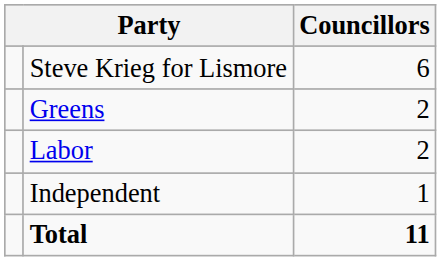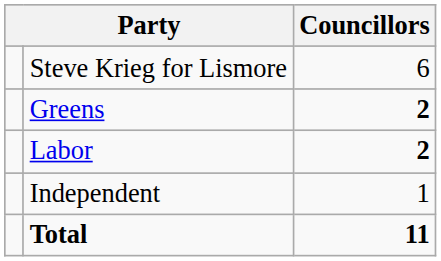Greens | Councillors: normal -> bold
Labor | Councillors: normal -> bold
